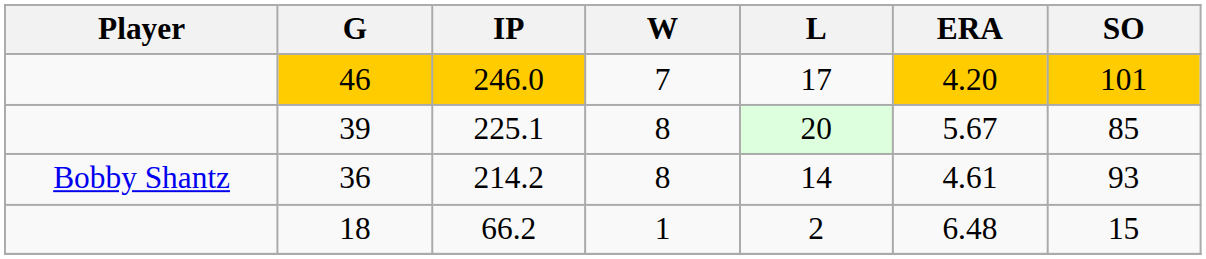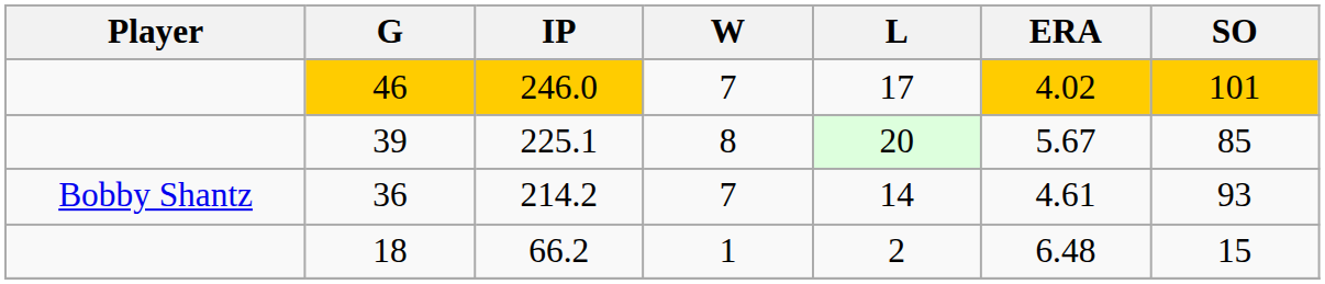246.0 | ERA: 4.20 -> 4.02
214.2 | W: 8 -> 7
